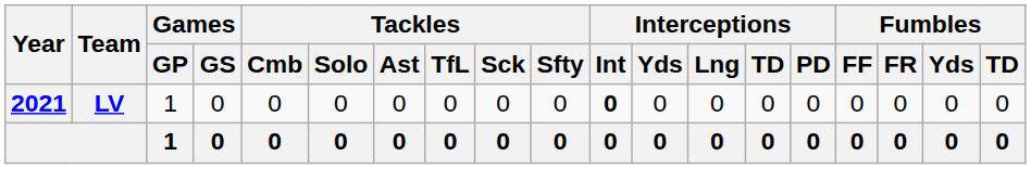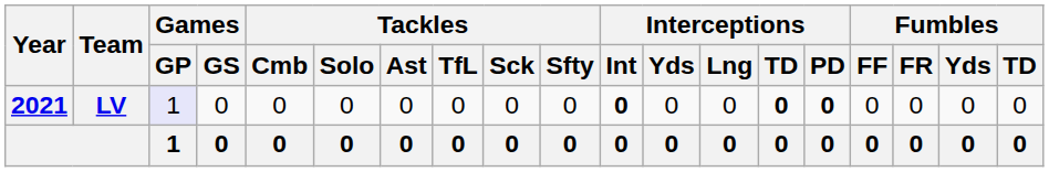LV | Games / GP: no background -> lavender background
LV | Interceptions / TD: normal -> bold
LV | Interceptions / PD: normal -> bold
